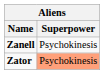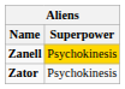Zanell | Superpower: no background -> gold background
Zator | Superpower: lightsalmon background -> no background
